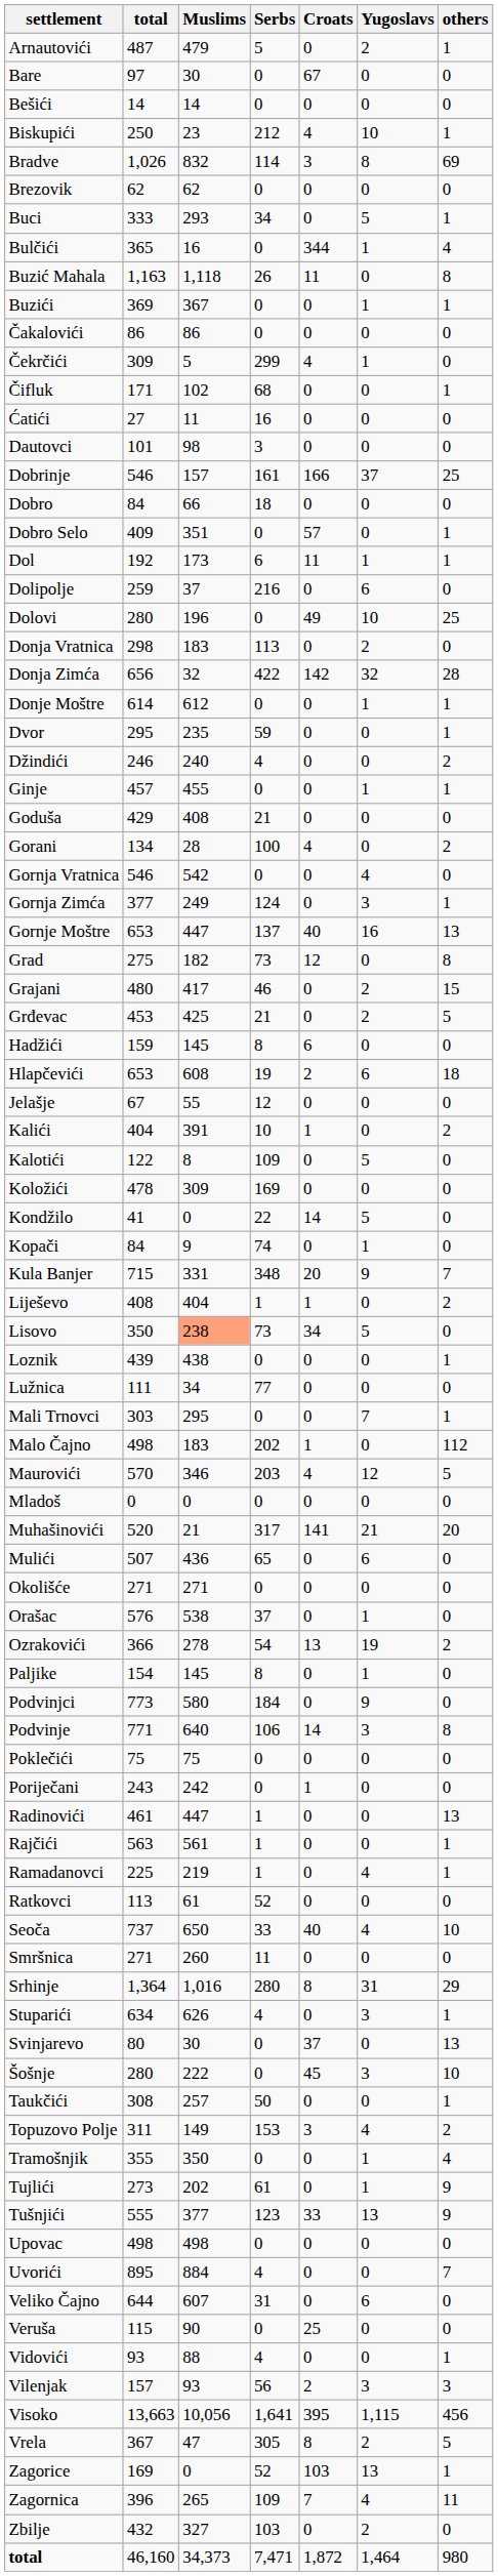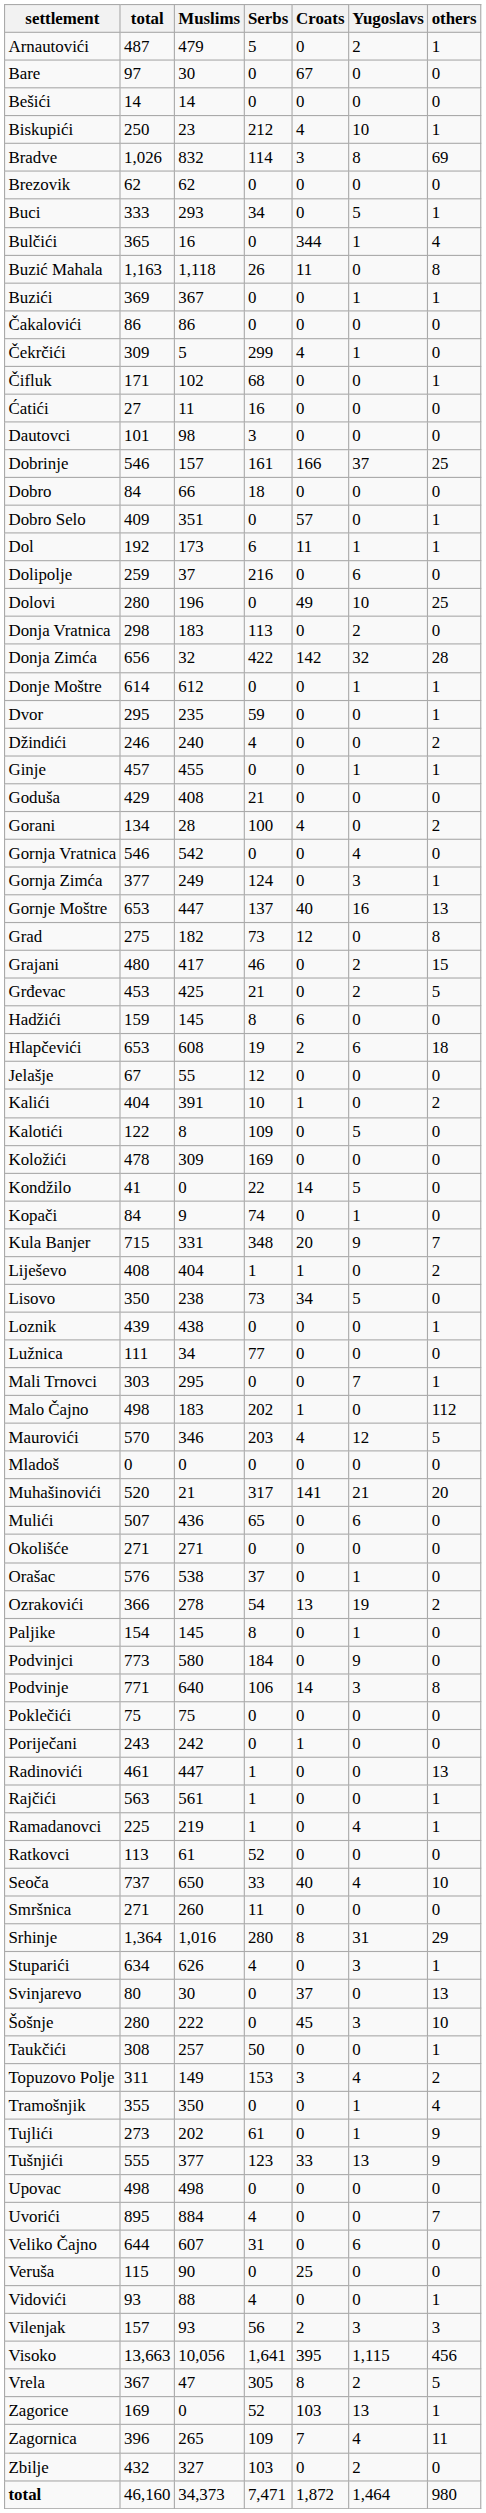Lisovo | Muslims: lightsalmon background -> no background
